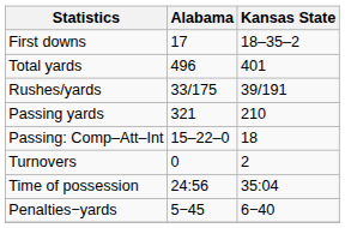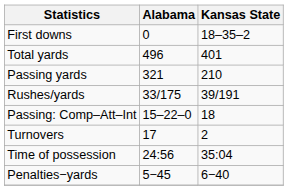First downs | Alabama: 17 -> 0
rows swapped: Rushes/yards <-> Passing yards
Turnovers | Alabama: 0 -> 17
